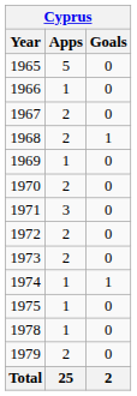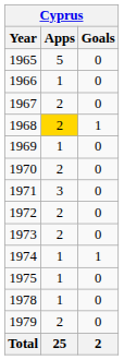1968 | Apps: no background -> gold background
